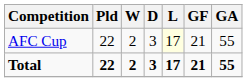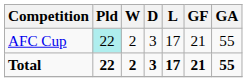AFC Cup | Pld: no background -> paleturquoise background
AFC Cup | L: lightyellow background -> no background
